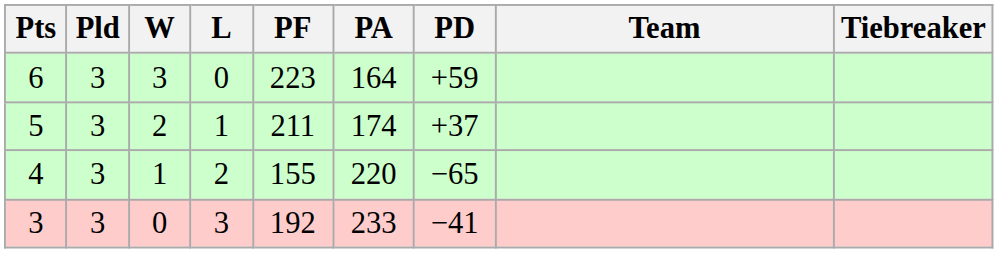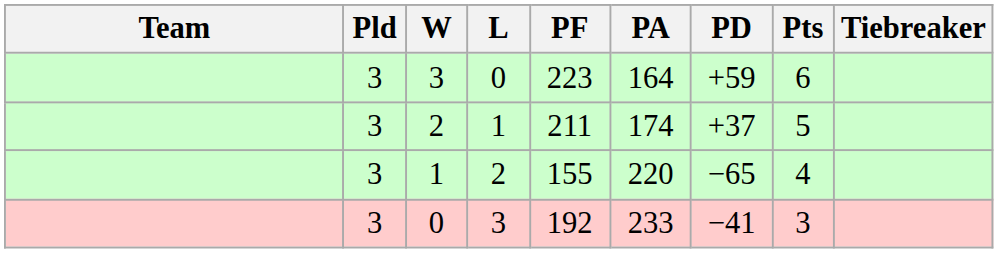columns swapped: Team <-> Pts
